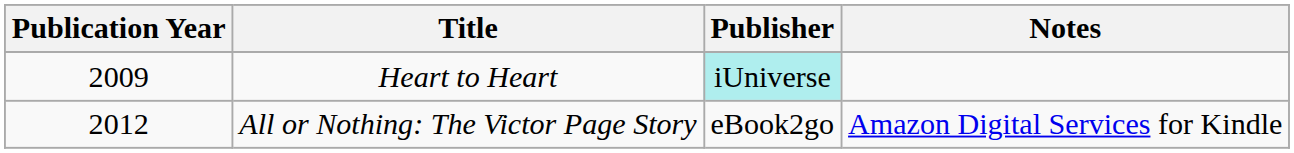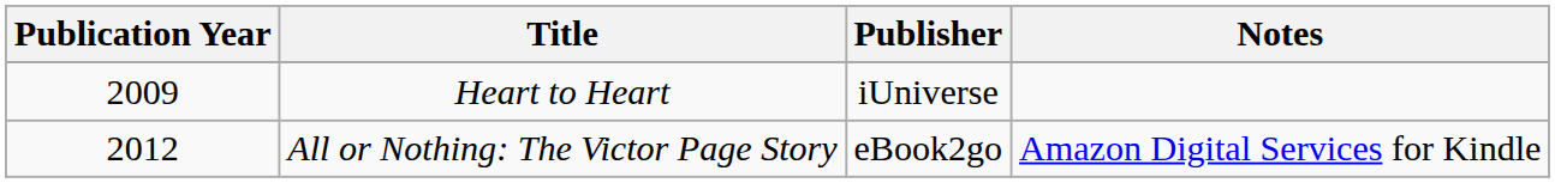Heart to Heart | Publisher: paleturquoise background -> no background
